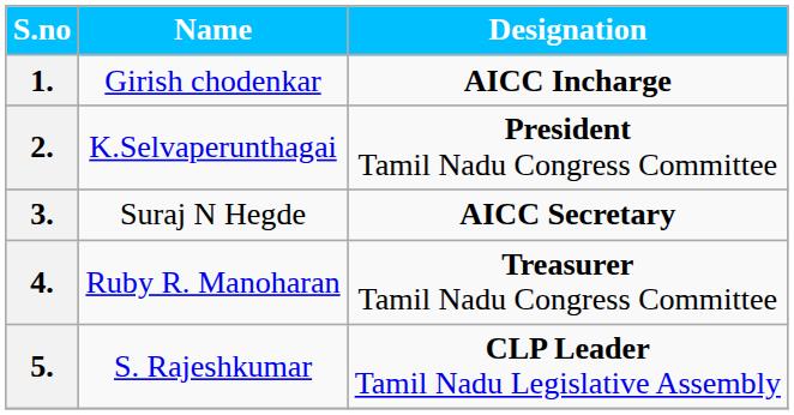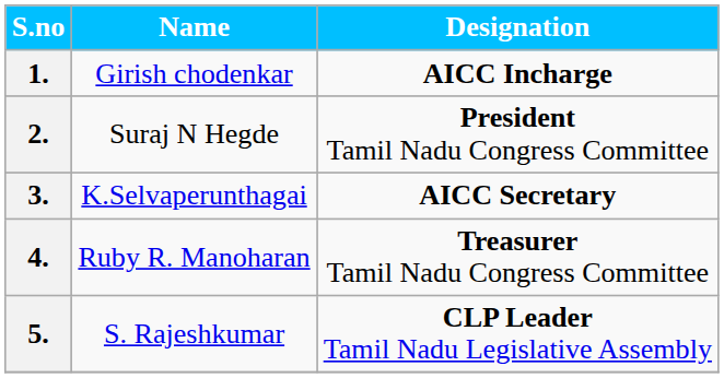2. | Name: K.Selvaperunthagai -> Suraj N Hegde
3. | Name: Suraj N Hegde -> K.Selvaperunthagai
